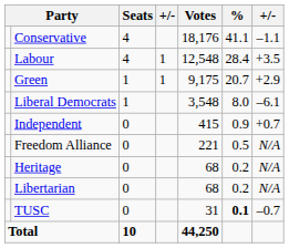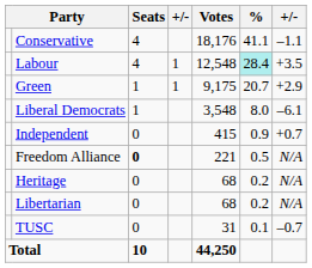Labour | %: no background -> paleturquoise background
Freedom Alliance | Seats: normal -> bold
TUSC | %: bold -> normal
